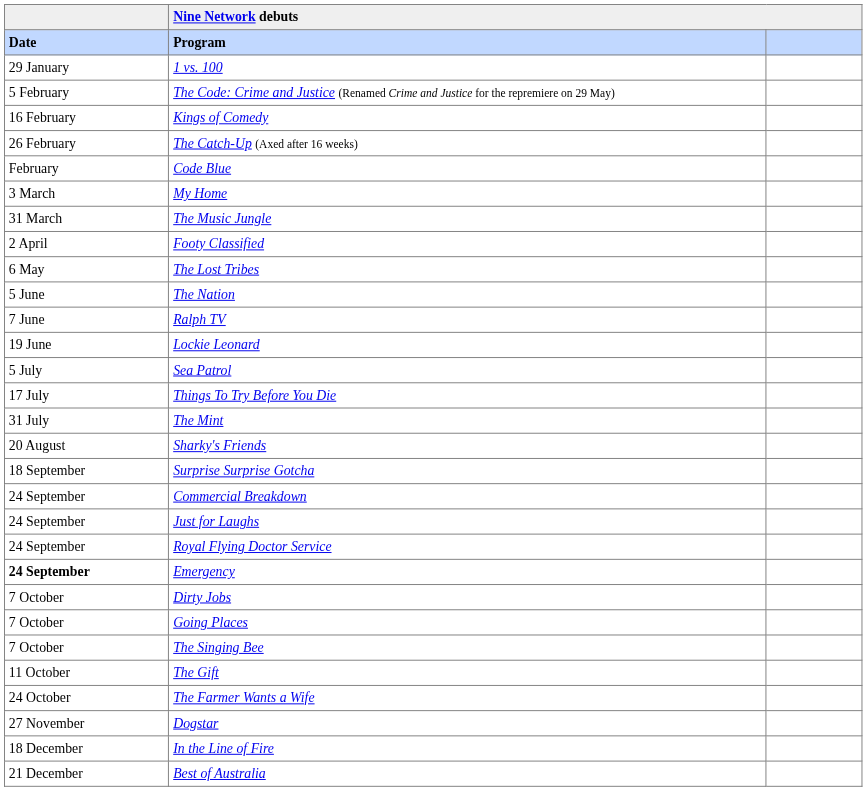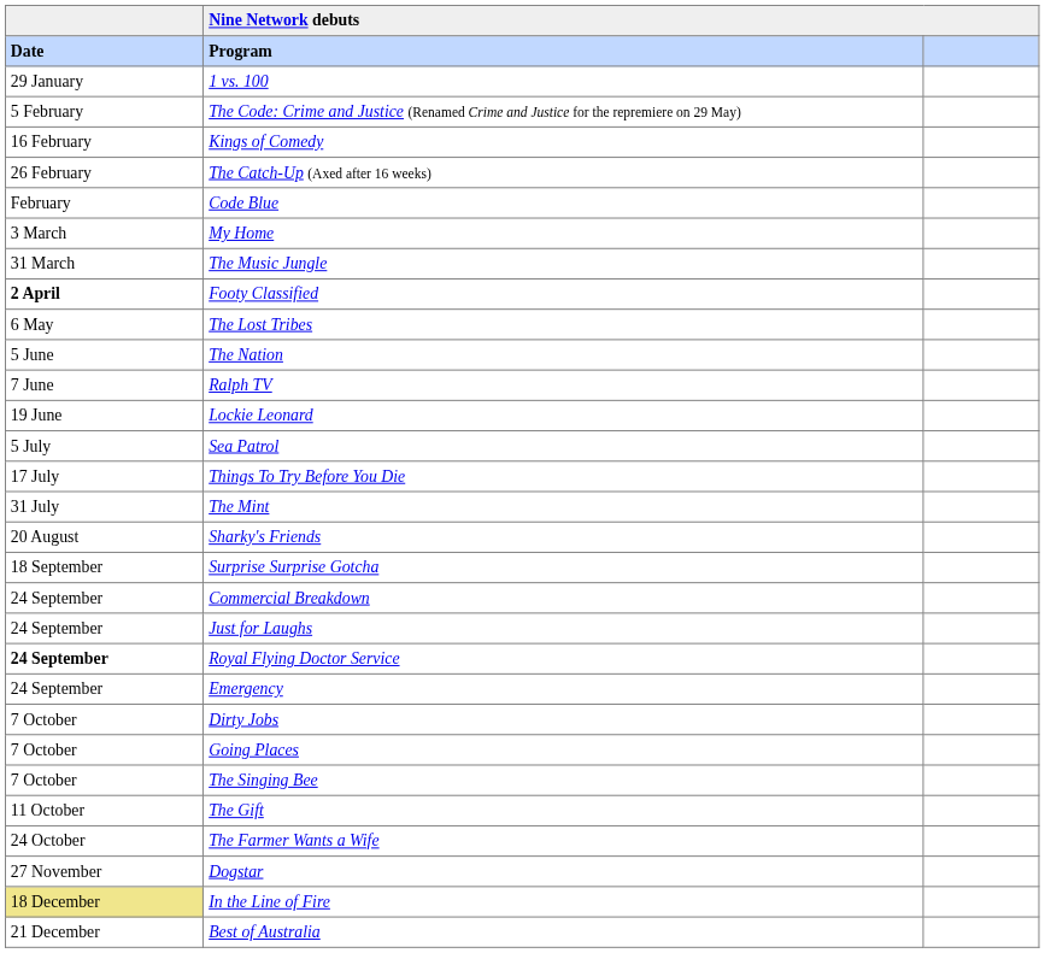Footy Classified | Date: normal -> bold
Royal Flying Doctor Service | Date: normal -> bold
Emergency | Date: bold -> normal
In the Line of Fire | Date: no background -> khaki background
